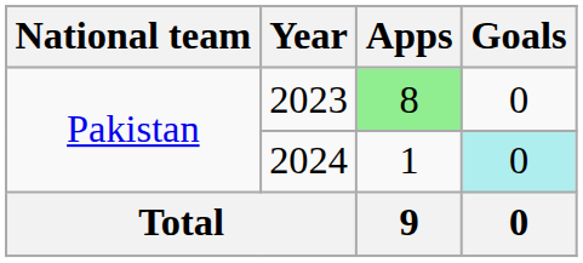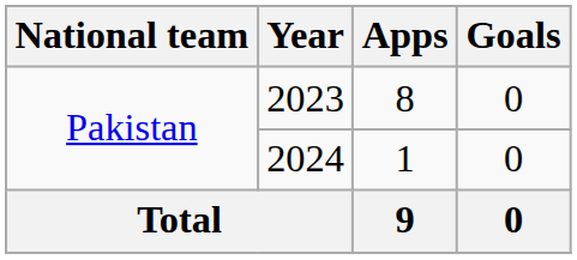2023 | Apps: lightgreen background -> no background
2024 | Goals: paleturquoise background -> no background
